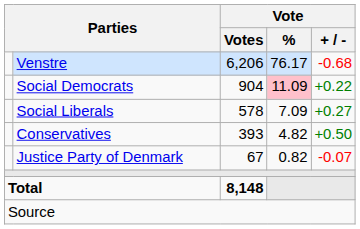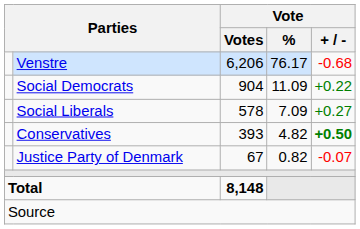Social Democrats | Vote / %: pink background -> no background
Conservatives | Vote / + / -: normal -> bold
